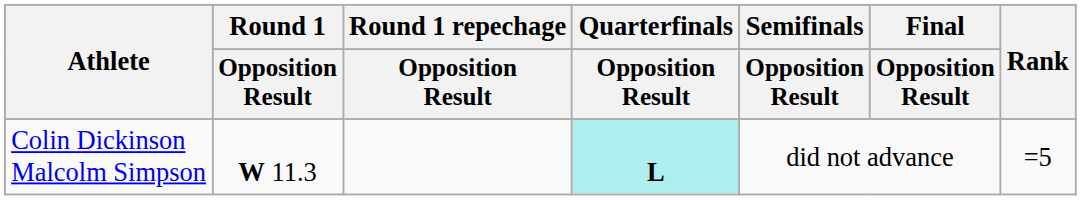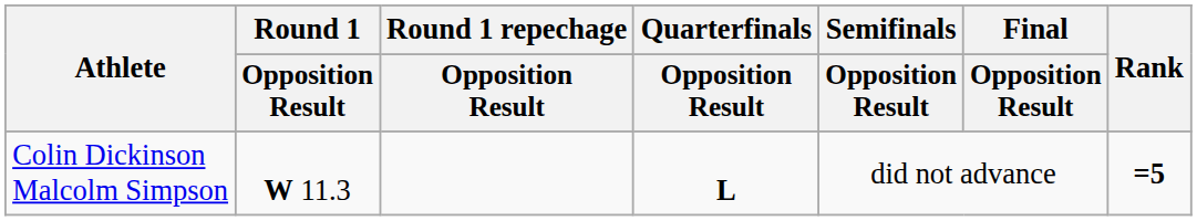Colin Dickinson Malcolm Simpson | Quarterfinals / Opposition Result: paleturquoise background -> no background
Colin Dickinson Malcolm Simpson | Rank: normal -> bold
